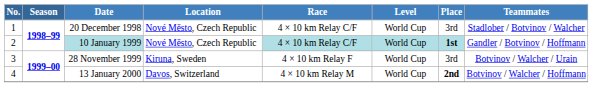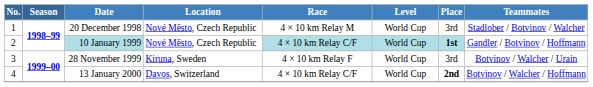20 December 1998 | Race: 4 × 10 km Relay C/F -> 4 × 10 km Relay M
13 January 2000 | Race: 4 × 10 km Relay M -> 4 × 10 km Relay C/F
